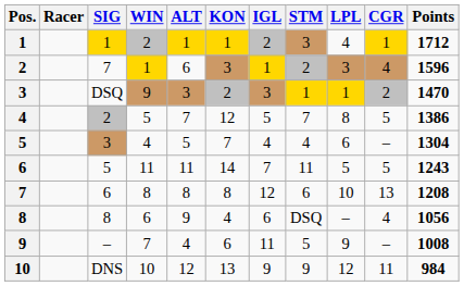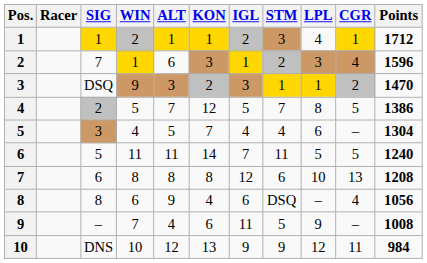row 7 | Points: 1243 -> 1240
